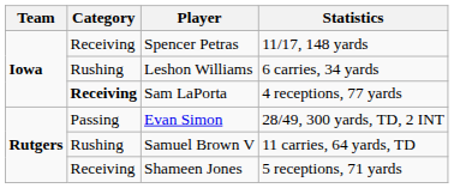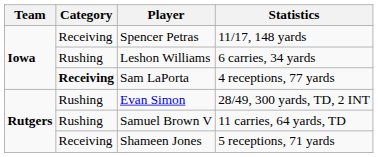Evan Simon | Category: Passing -> Rushing
